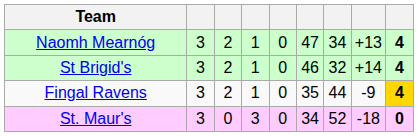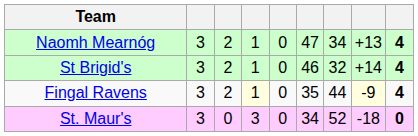Fingal Ravens | column 4: no background -> lightyellow background
Fingal Ravens | column 8: no background -> lightyellow background
Fingal Ravens | column 9: gold background -> no background
